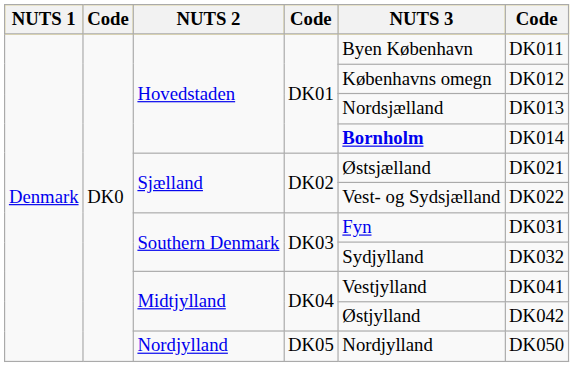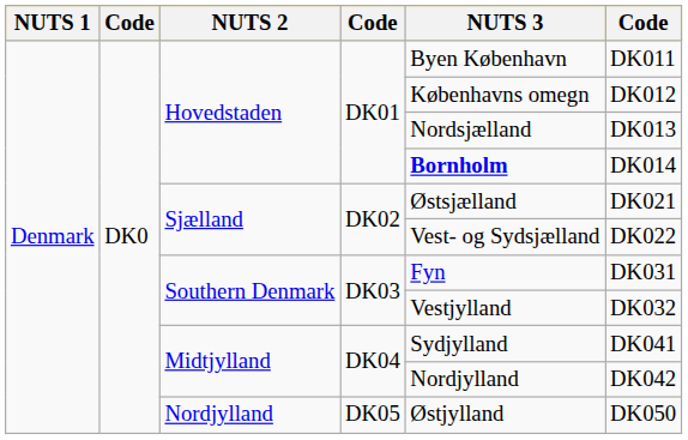row 9 | NUTS 3: Sydjylland -> Vestjylland
row 10 | NUTS 3: Vestjylland -> Sydjylland
row 11 | NUTS 3: Østjylland -> Nordjylland
row 12 | NUTS 3: Nordjylland -> Østjylland
